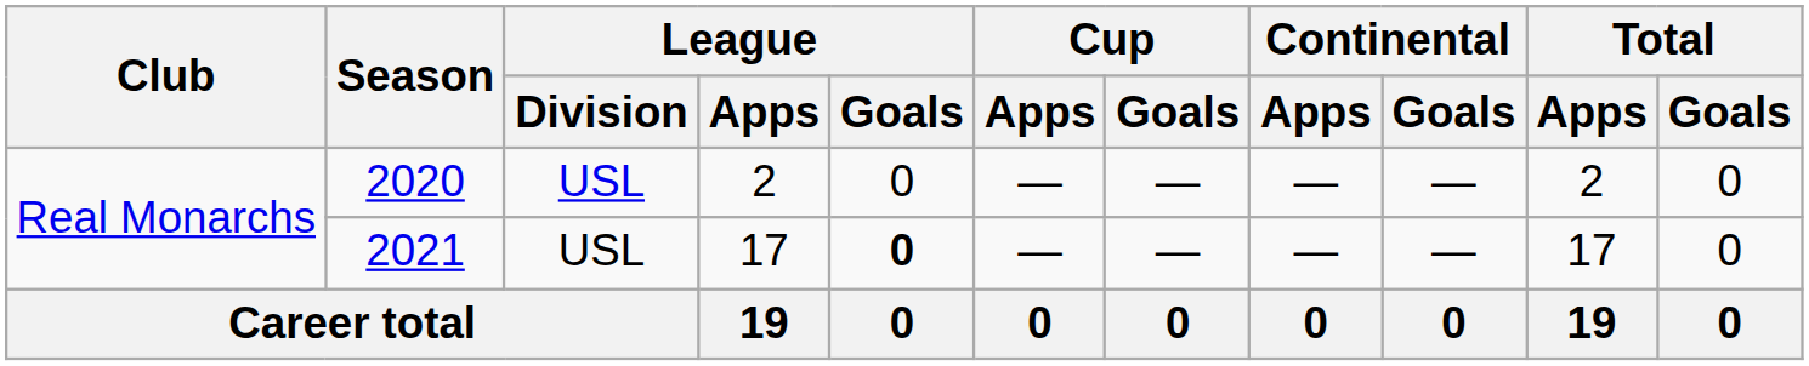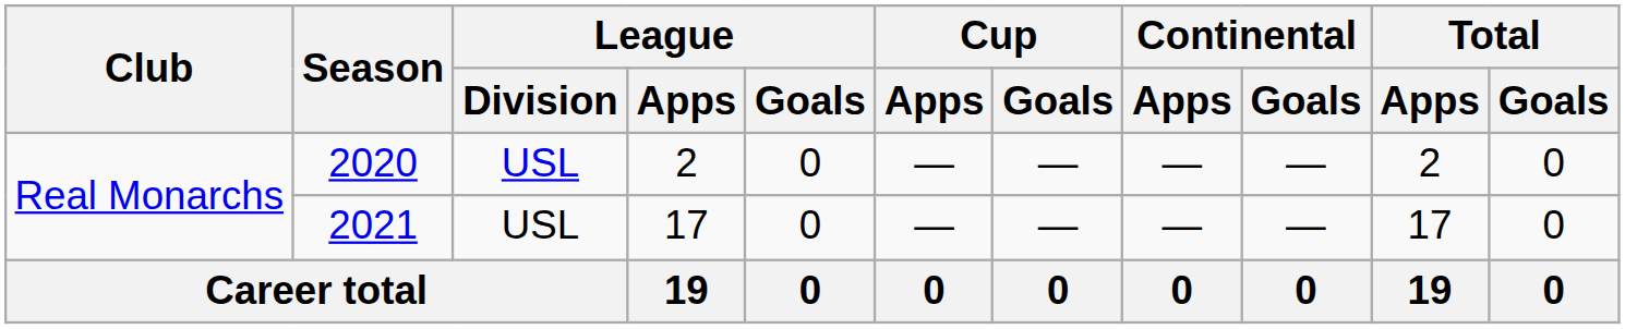2021 | League / Goals: bold -> normal
